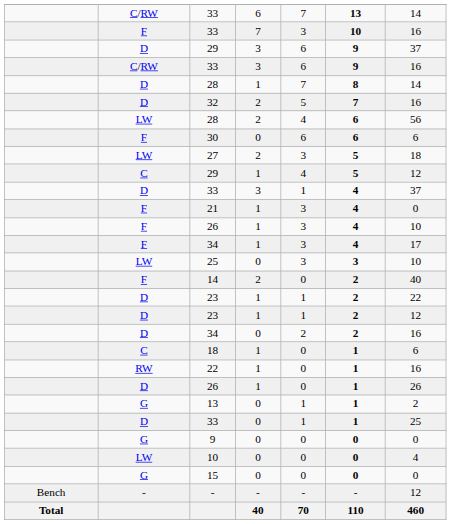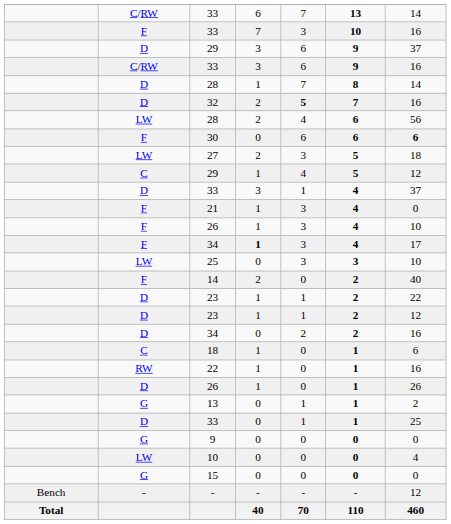32 | column 5: normal -> bold
30 | column 7: normal -> bold
F / 34 | column 4: normal -> bold
